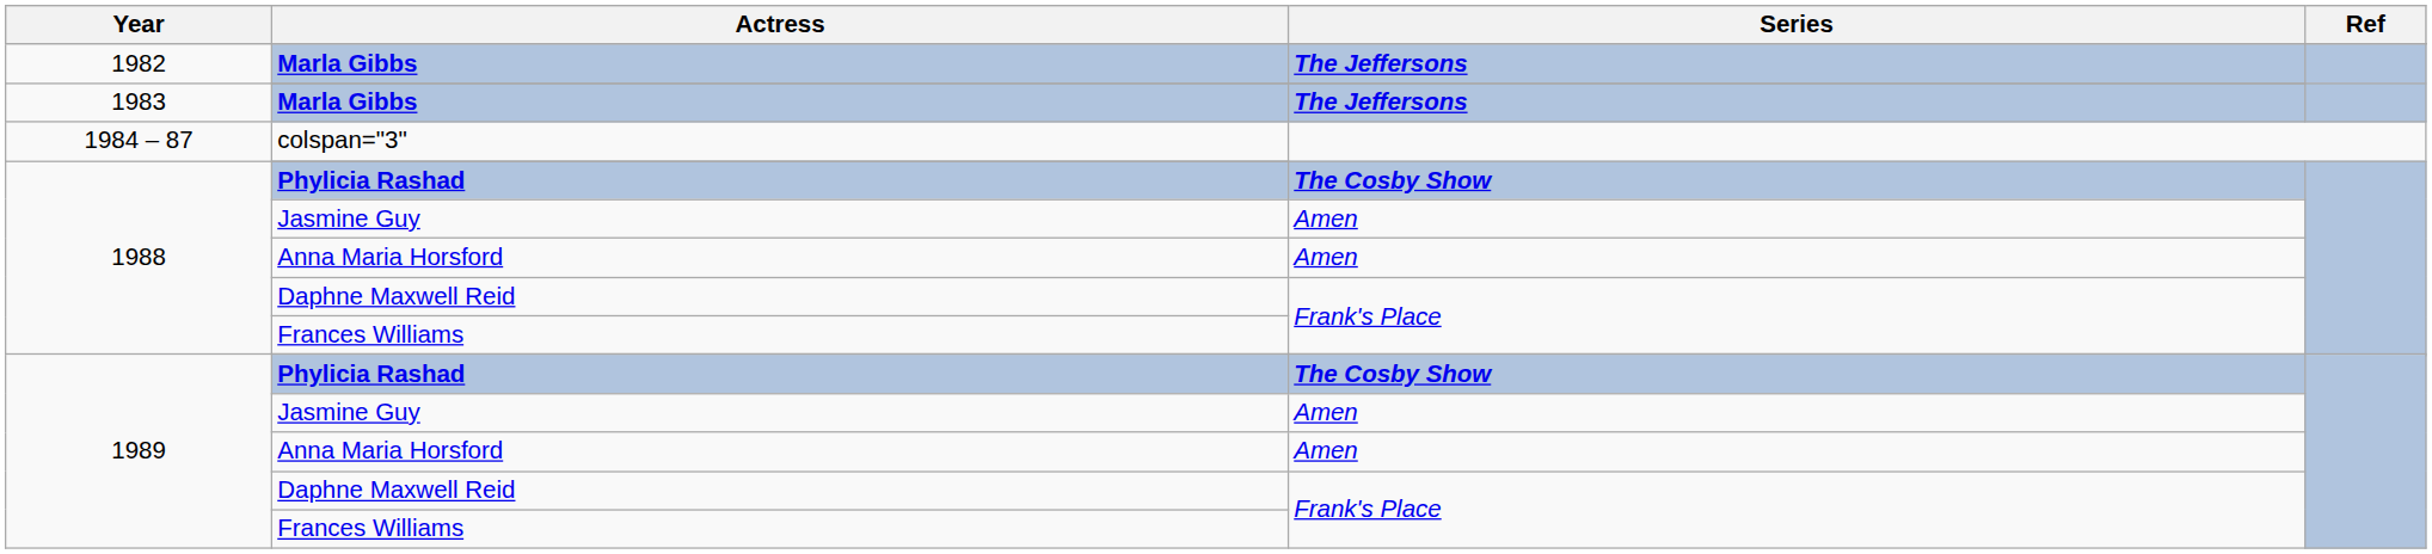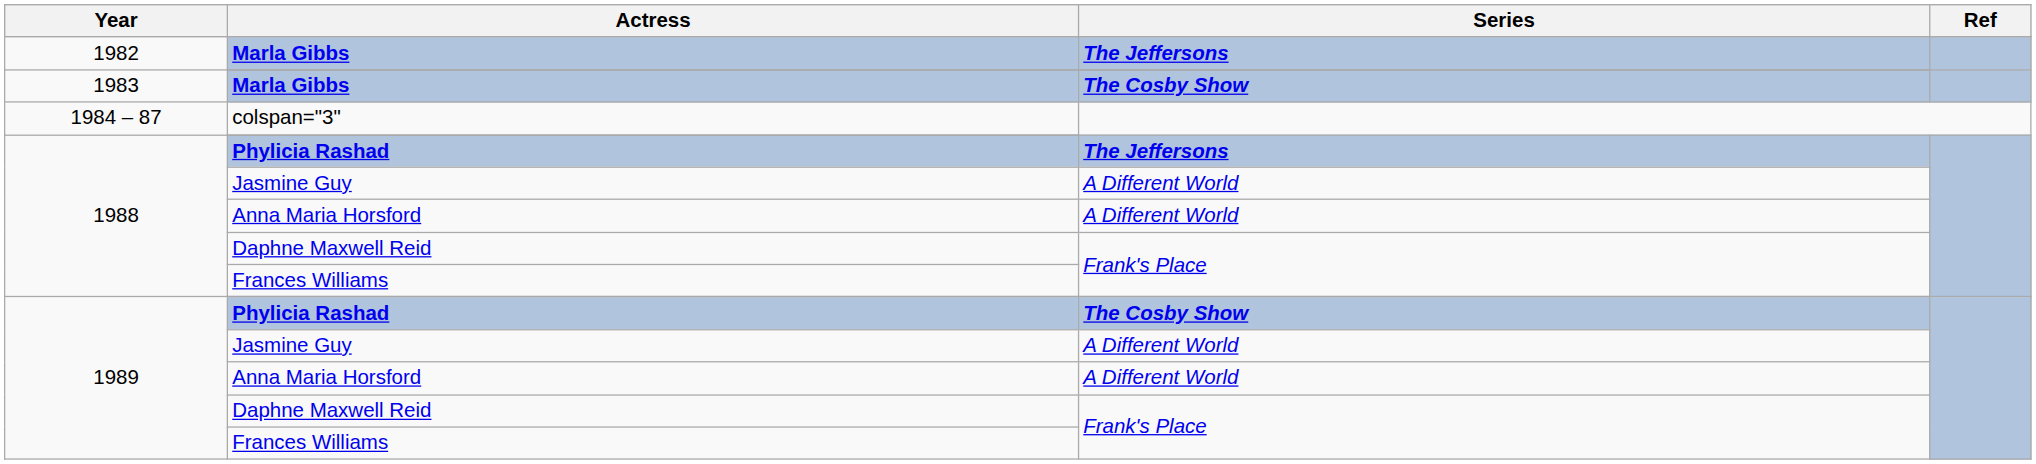1983 / Marla Gibbs | Series: The Jeffersons -> The Cosby Show
1988 / Phylicia Rashad | Series: The Cosby Show -> The Jeffersons
1988 / Jasmine Guy | Series: Amen -> A Different World
1988 / Anna Maria Horsford | Series: Amen -> A Different World
1989 / Jasmine Guy | Series: Amen -> A Different World
1989 / Anna Maria Horsford | Series: Amen -> A Different World
